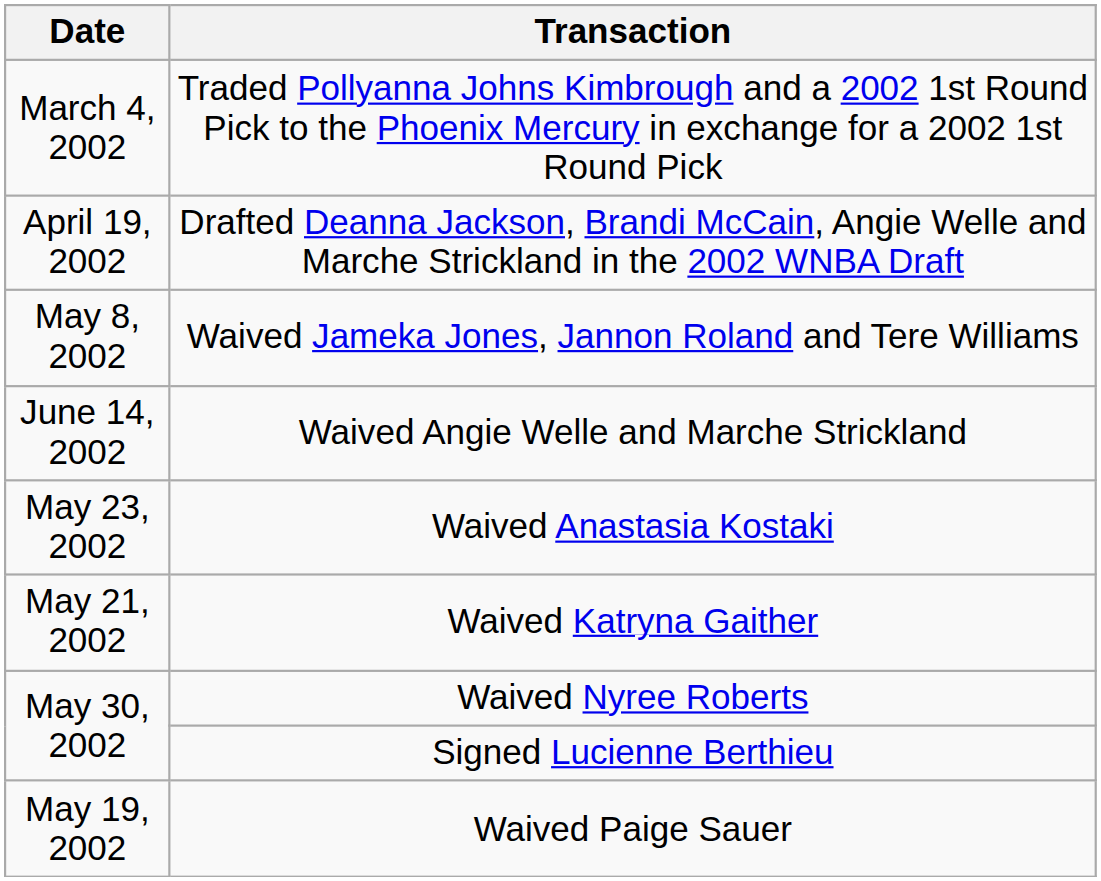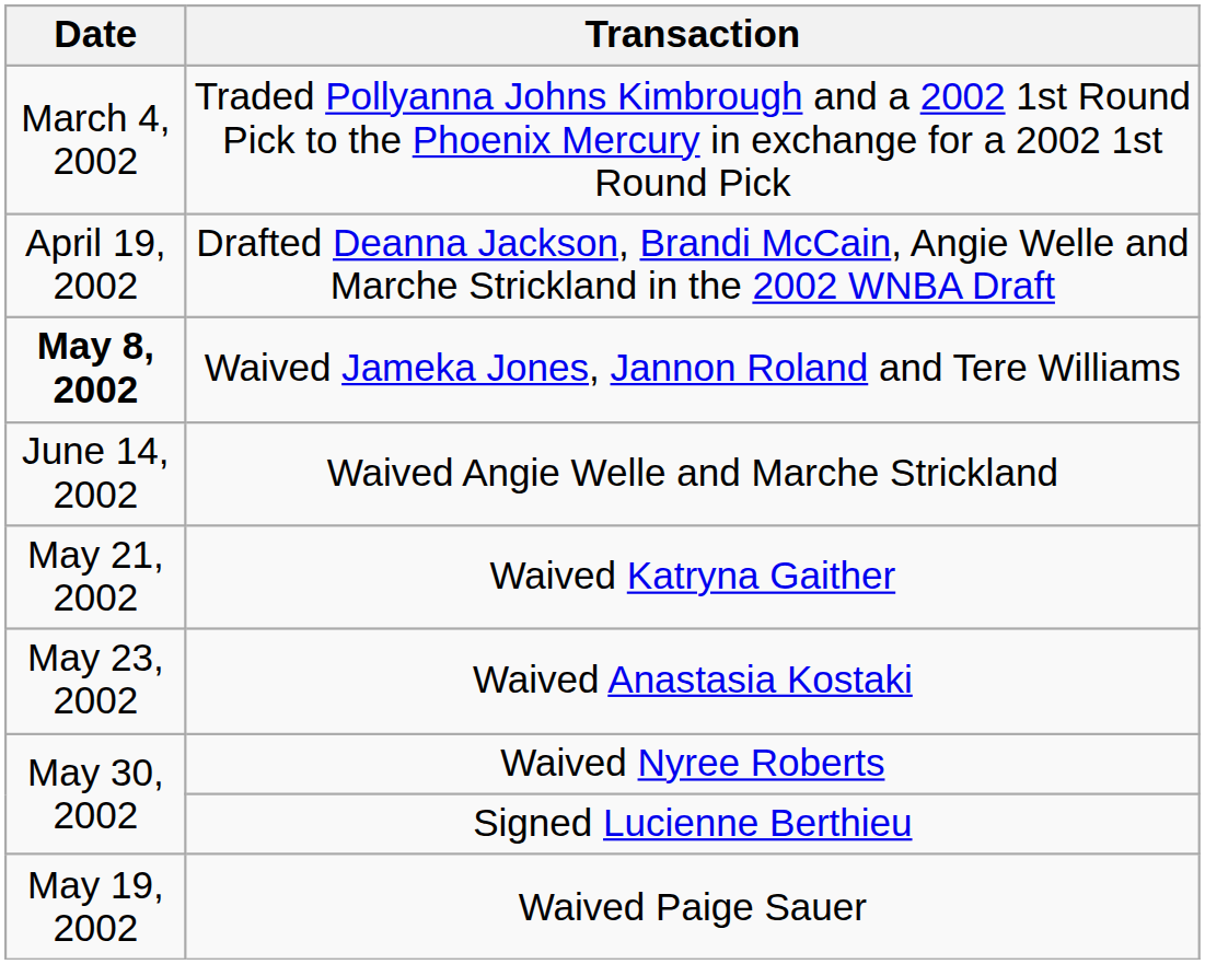Waived Jameka Jones, Jannon Roland and Tere Williams | Date: normal -> bold
rows swapped: Waived Katryna Gaither <-> Waived Anastasia Kostaki
